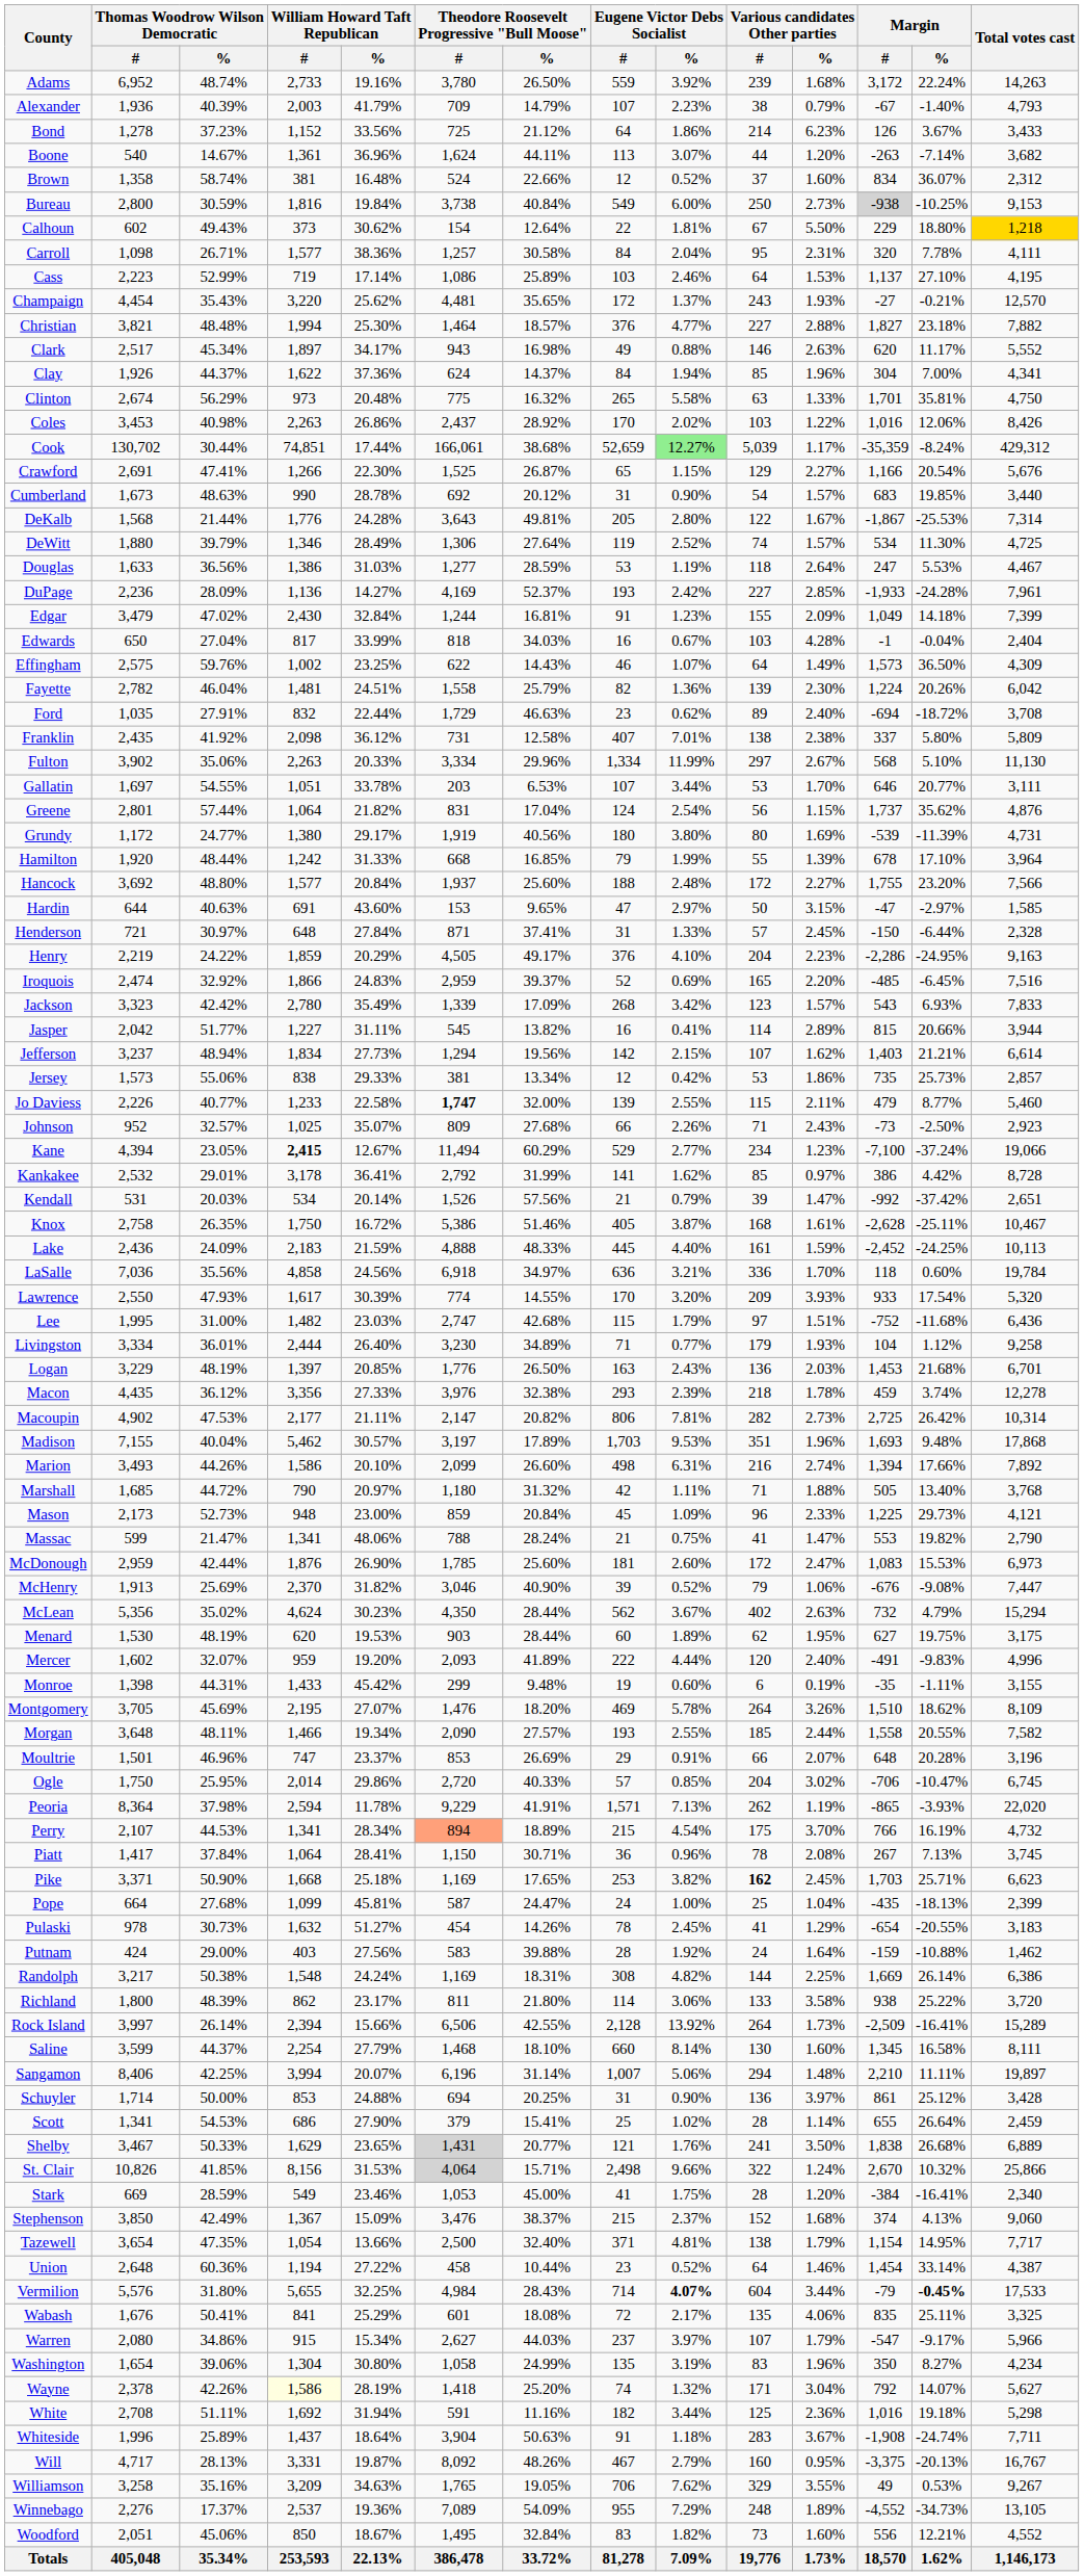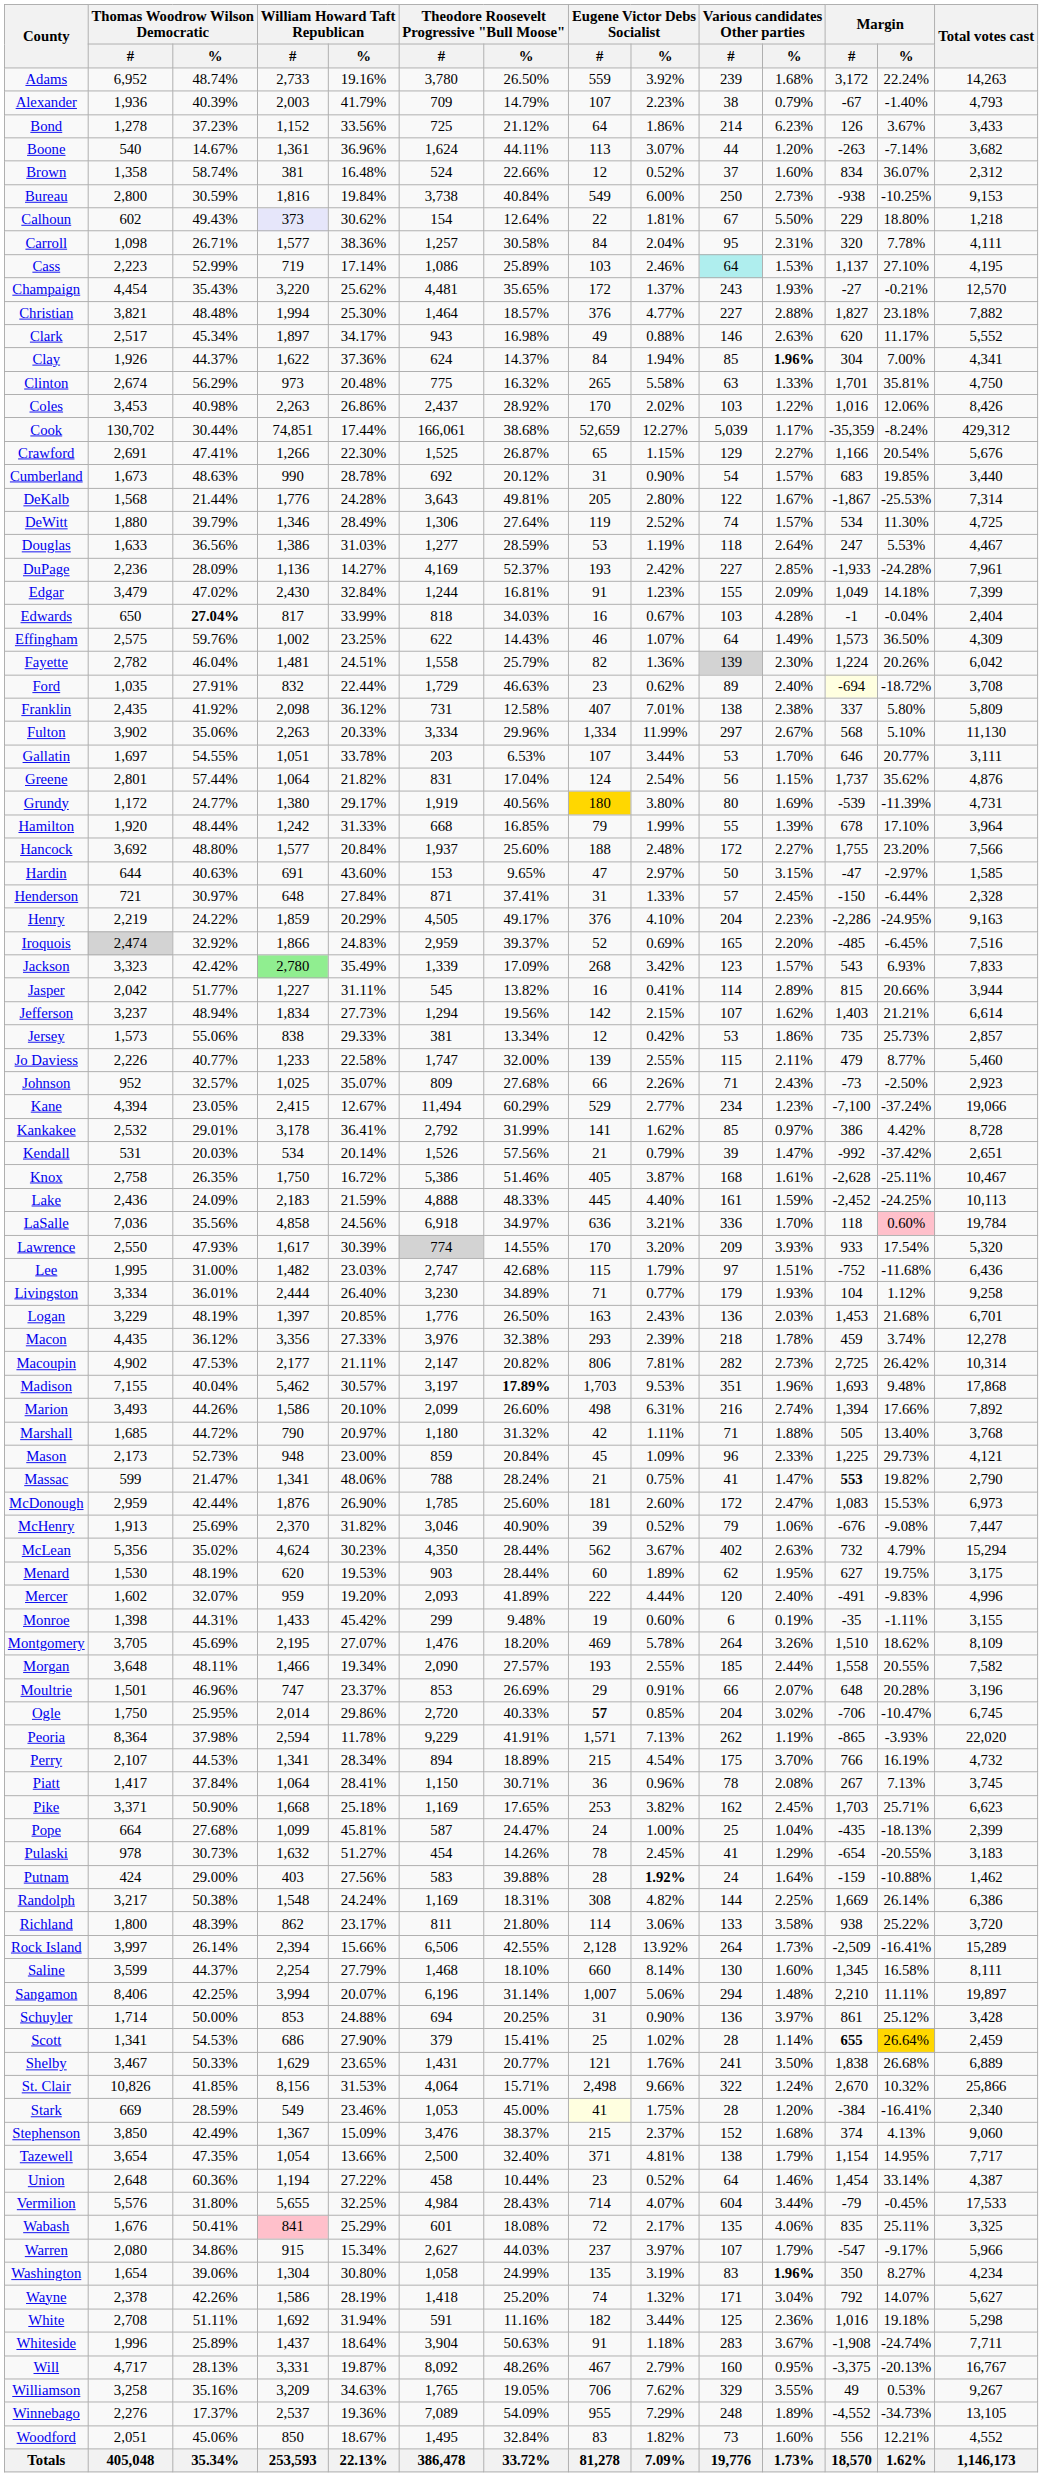Bureau | Margin / #: lightgrey background -> no background
Calhoun | William Howard Taft Republican / #: no background -> lavender background
Calhoun | Total votes cast: gold background -> no background
Cass | Various candidates Other parties / #: no background -> paleturquoise background
Clay | Various candidates Other parties / %: normal -> bold
Cook | Eugene Victor Debs Socialist / %: lightgreen background -> no background
Edwards | Thomas Woodrow Wilson Democratic / %: normal -> bold
Fayette | Various candidates Other parties / #: no background -> lightgrey background
Ford | Margin / #: no background -> lightyellow background
Grundy | Eugene Victor Debs Socialist / #: no background -> gold background
Iroquois | Thomas Woodrow Wilson Democratic / #: no background -> lightgrey background
Jackson | William Howard Taft Republican / #: no background -> lightgreen background
Jo Daviess | Theodore Roosevelt Progressive "Bull Moose" / #: bold -> normal
Kane | William Howard Taft Republican / #: bold -> normal
LaSalle | Margin / %: no background -> pink background
Lawrence | Theodore Roosevelt Progressive "Bull Moose" / #: no background -> lightgrey background
Madison | Theodore Roosevelt Progressive "Bull Moose" / %: normal -> bold
Massac | Margin / #: normal -> bold
Ogle | Eugene Victor Debs Socialist / #: normal -> bold
Perry | Theodore Roosevelt Progressive "Bull Moose" / #: lightsalmon background -> no background
Pike | Various candidates Other parties / #: bold -> normal
Putnam | Eugene Victor Debs Socialist / %: normal -> bold
Scott | Margin / #: normal -> bold
Scott | Margin / %: no background -> gold background
Shelby | Theodore Roosevelt Progressive "Bull Moose" / #: lightgrey background -> no background
St. Clair | Theodore Roosevelt Progressive "Bull Moose" / #: lightgrey background -> no background
Stark | Eugene Victor Debs Socialist / #: no background -> lightyellow background
Vermilion | Eugene Victor Debs Socialist / %: bold -> normal
Vermilion | Margin / %: bold -> normal
Wabash | William Howard Taft Republican / #: no background -> pink background
Washington | Various candidates Other parties / %: normal -> bold
Wayne | William Howard Taft Republican / #: lightyellow background -> no background
